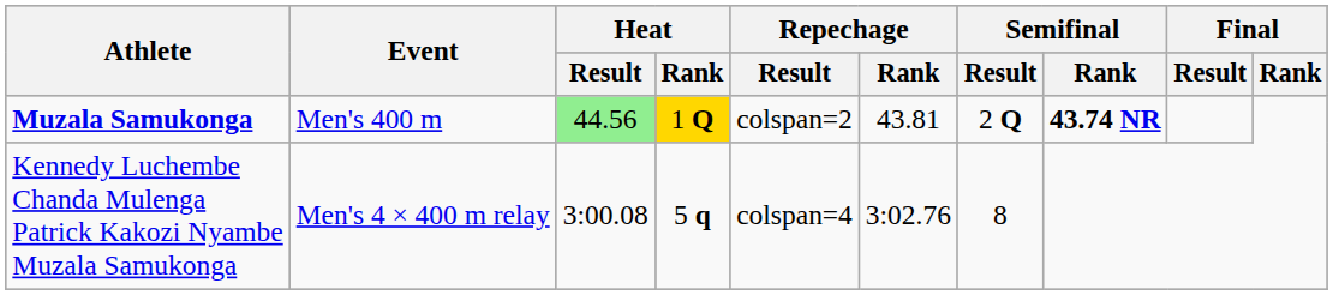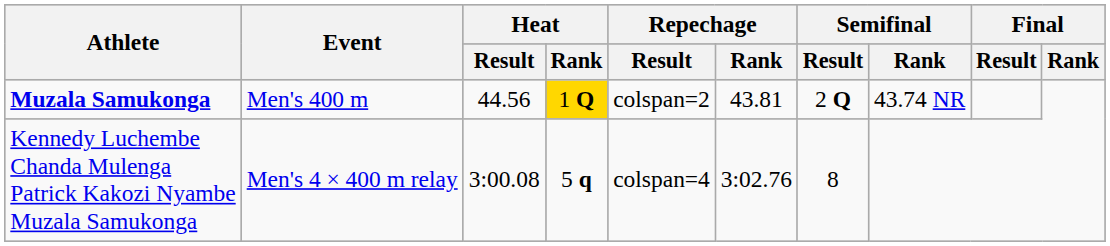Muzala Samukonga | Heat / Result: lightgreen background -> no background
Muzala Samukonga | Semifinal / Rank: bold -> normal
